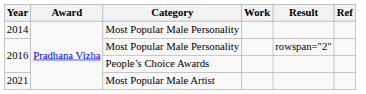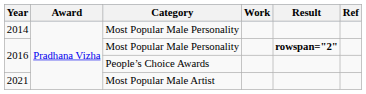2016 / Most Popular Male Personality | Result: normal -> bold
